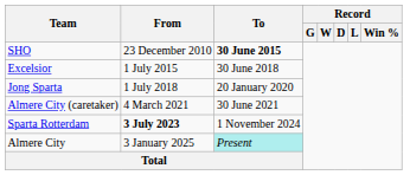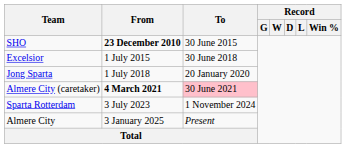SHO | From: normal -> bold
SHO | To: bold -> normal
Almere City (caretaker) | From: normal -> bold
Almere City (caretaker) | To: no background -> pink background
Sparta Rotterdam | From: bold -> normal
Almere City | To: paleturquoise background -> no background
